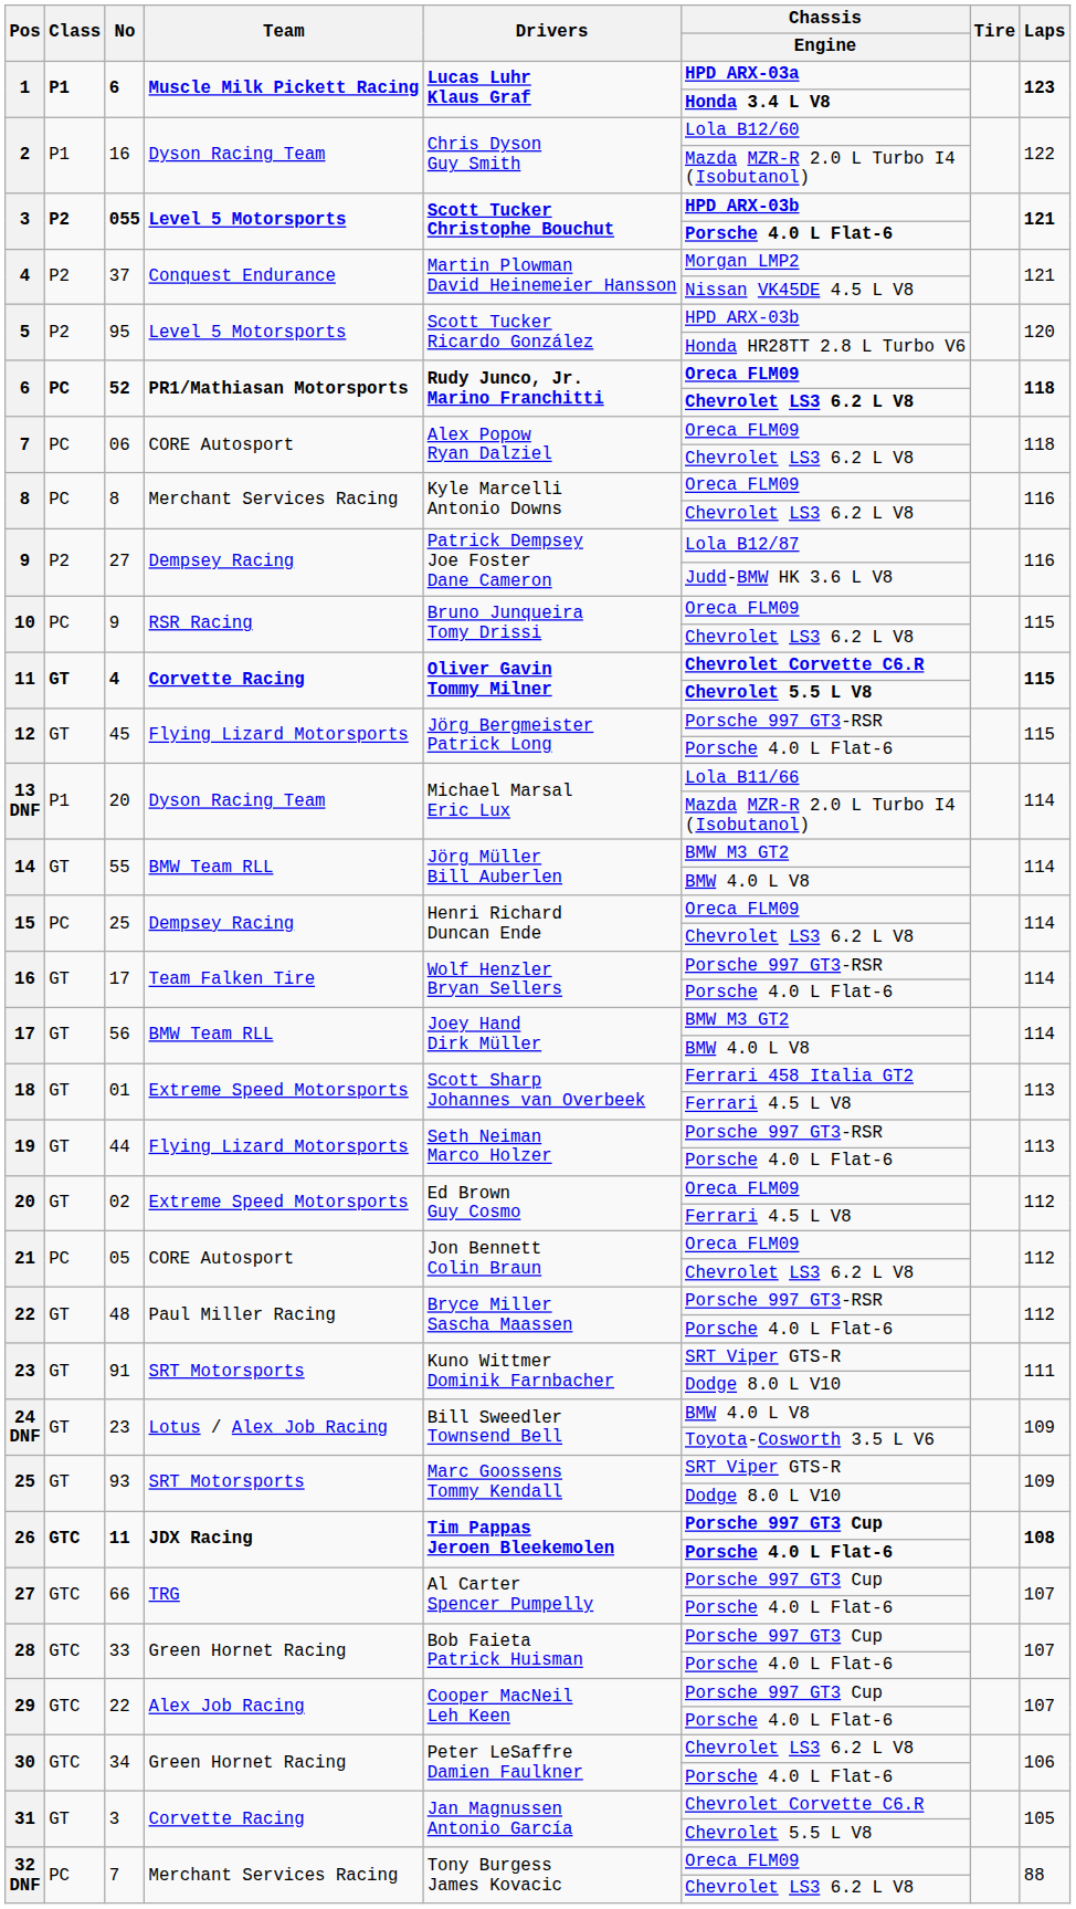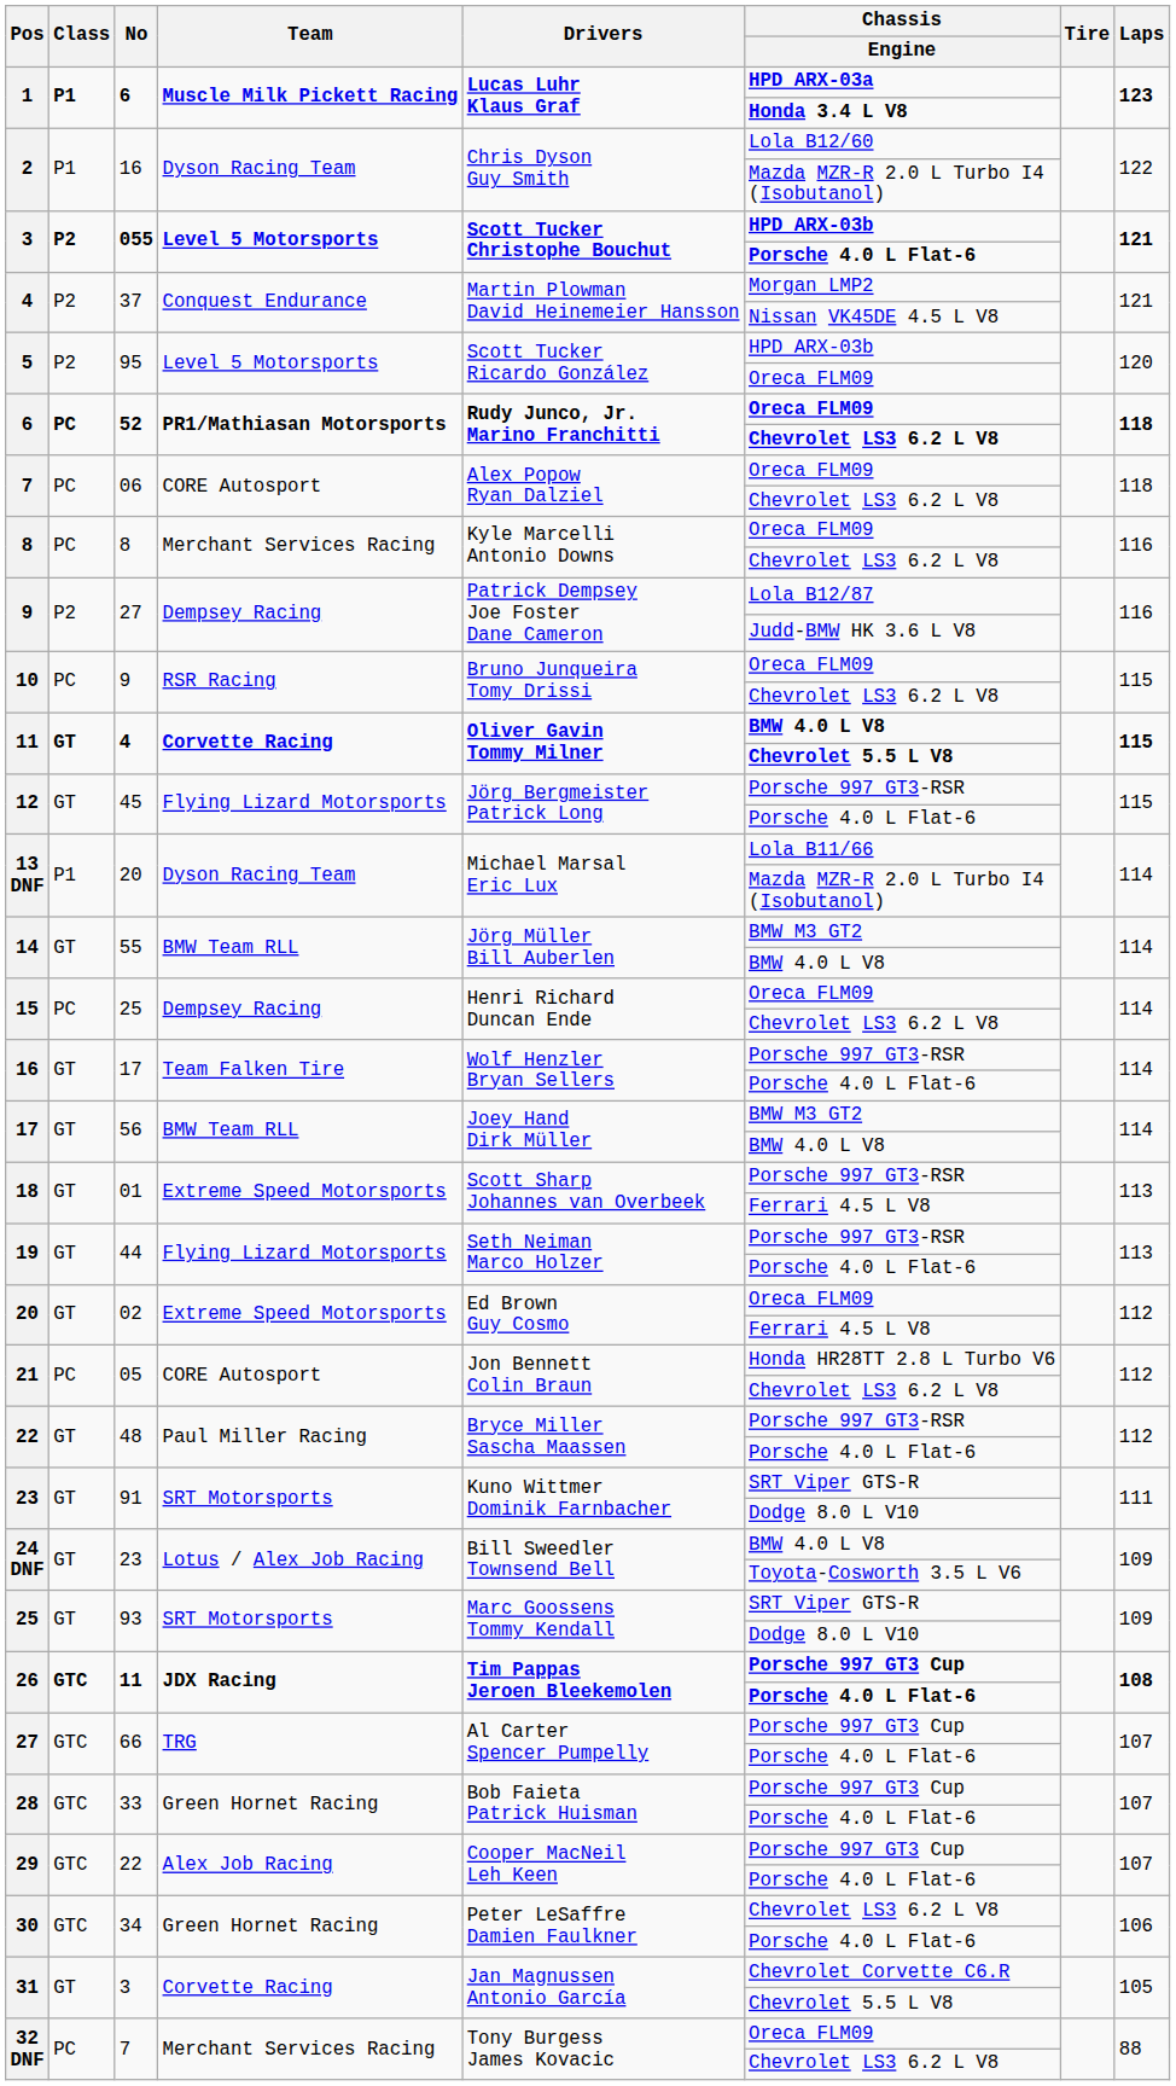row 12 | Chassis / Engine: Honda HR28TT 2.8 L Turbo V6 -> Oreca FLM09
row 23 | Chassis / Engine: Chevrolet Corvette C6.R -> BMW 4.0 L V8
row 37 | Chassis / Engine: Ferrari 458 Italia GT2 -> Porsche 997 GT3-RSR
row 43 | Chassis / Engine: Oreca FLM09 -> Honda HR28TT 2.8 L Turbo V6
